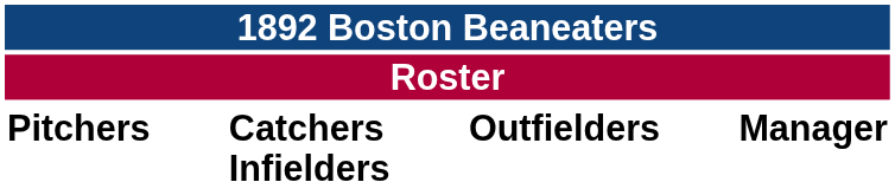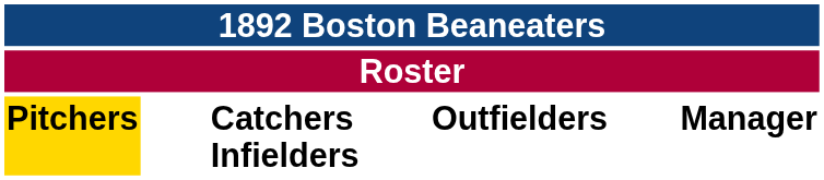Pitchers | column 1: no background -> gold background
